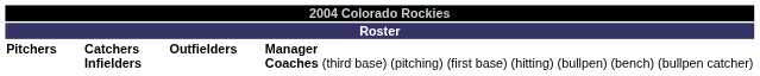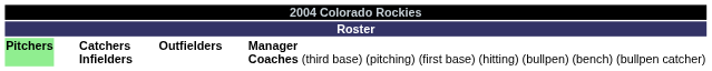Pitchers | column 1: no background -> lightgreen background
